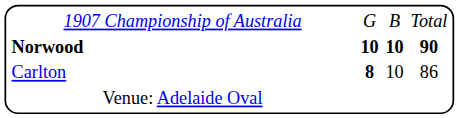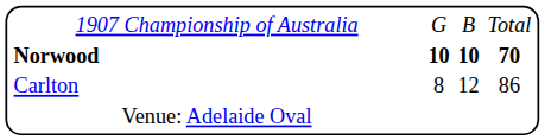Norwood | column 4: 90 -> 70
Carlton | column 2: bold -> normal
Carlton | column 3: 10 -> 12
